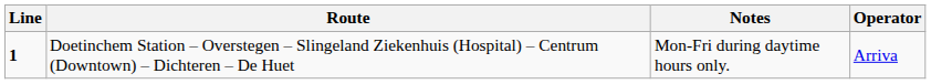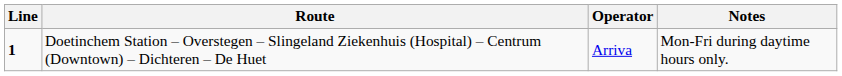columns swapped: Operator <-> Notes
